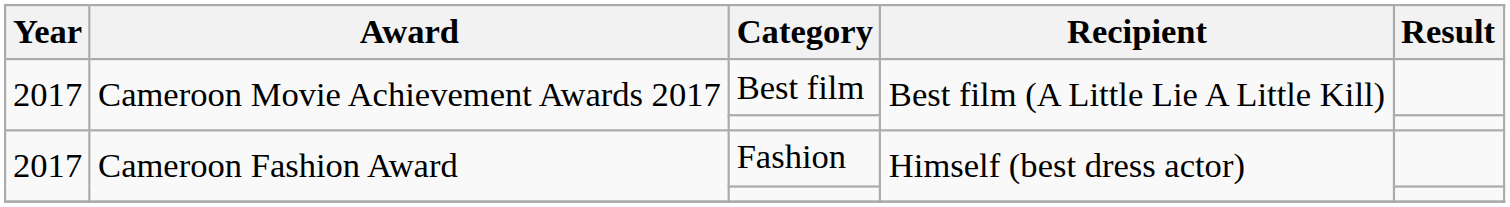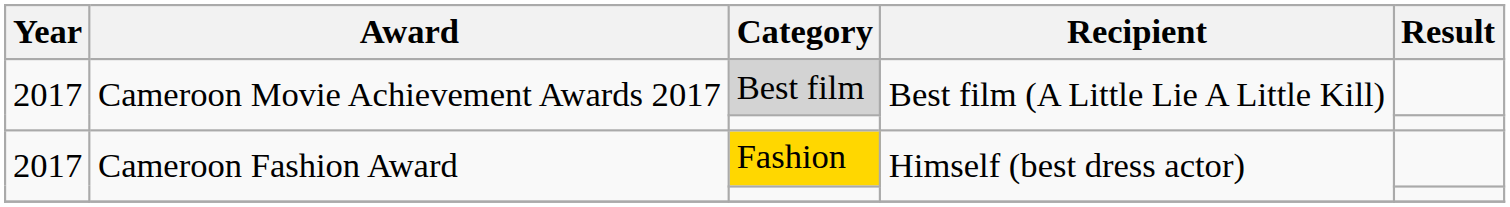Best film | Category: no background -> lightgrey background
Fashion | Category: no background -> gold background
